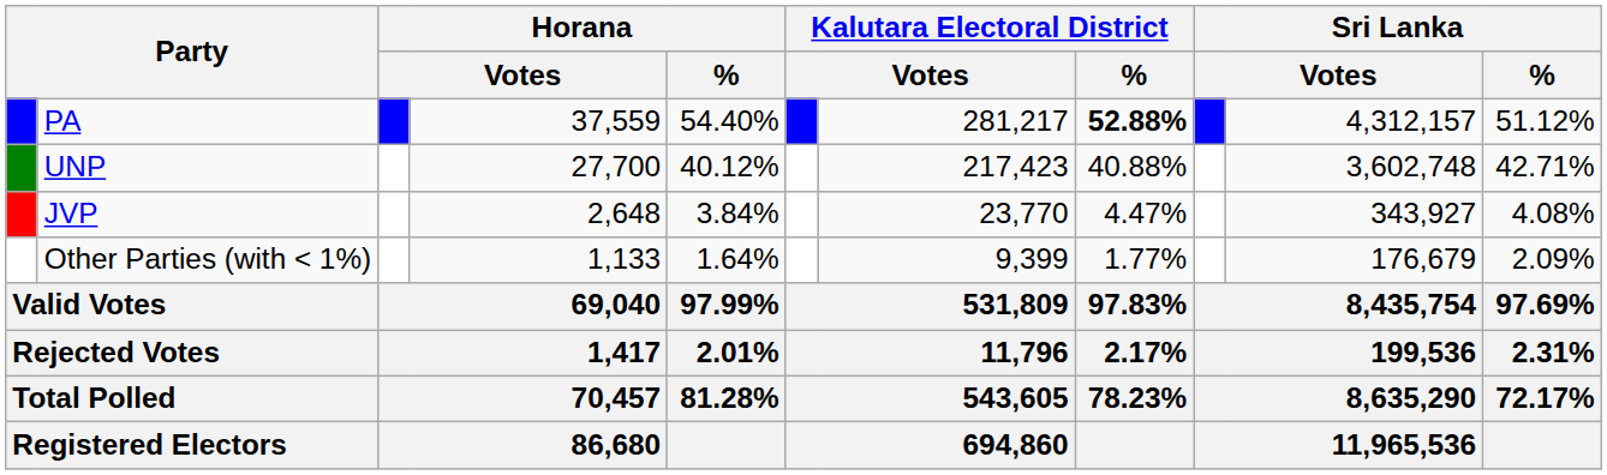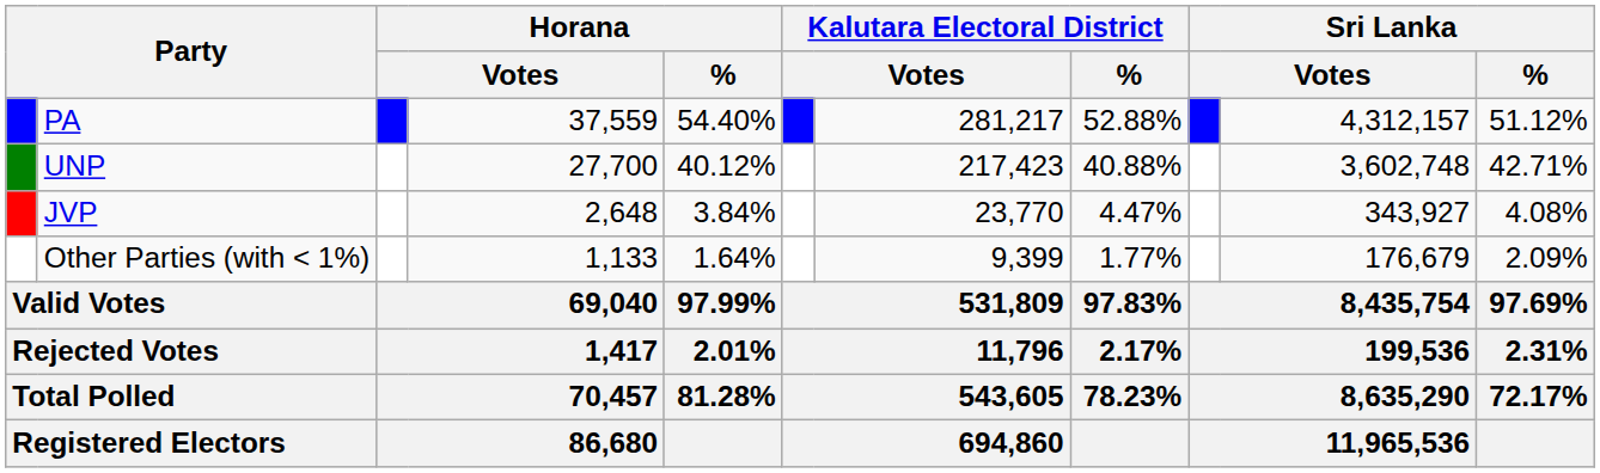PA | Kalutara Electoral District / %: bold -> normal
